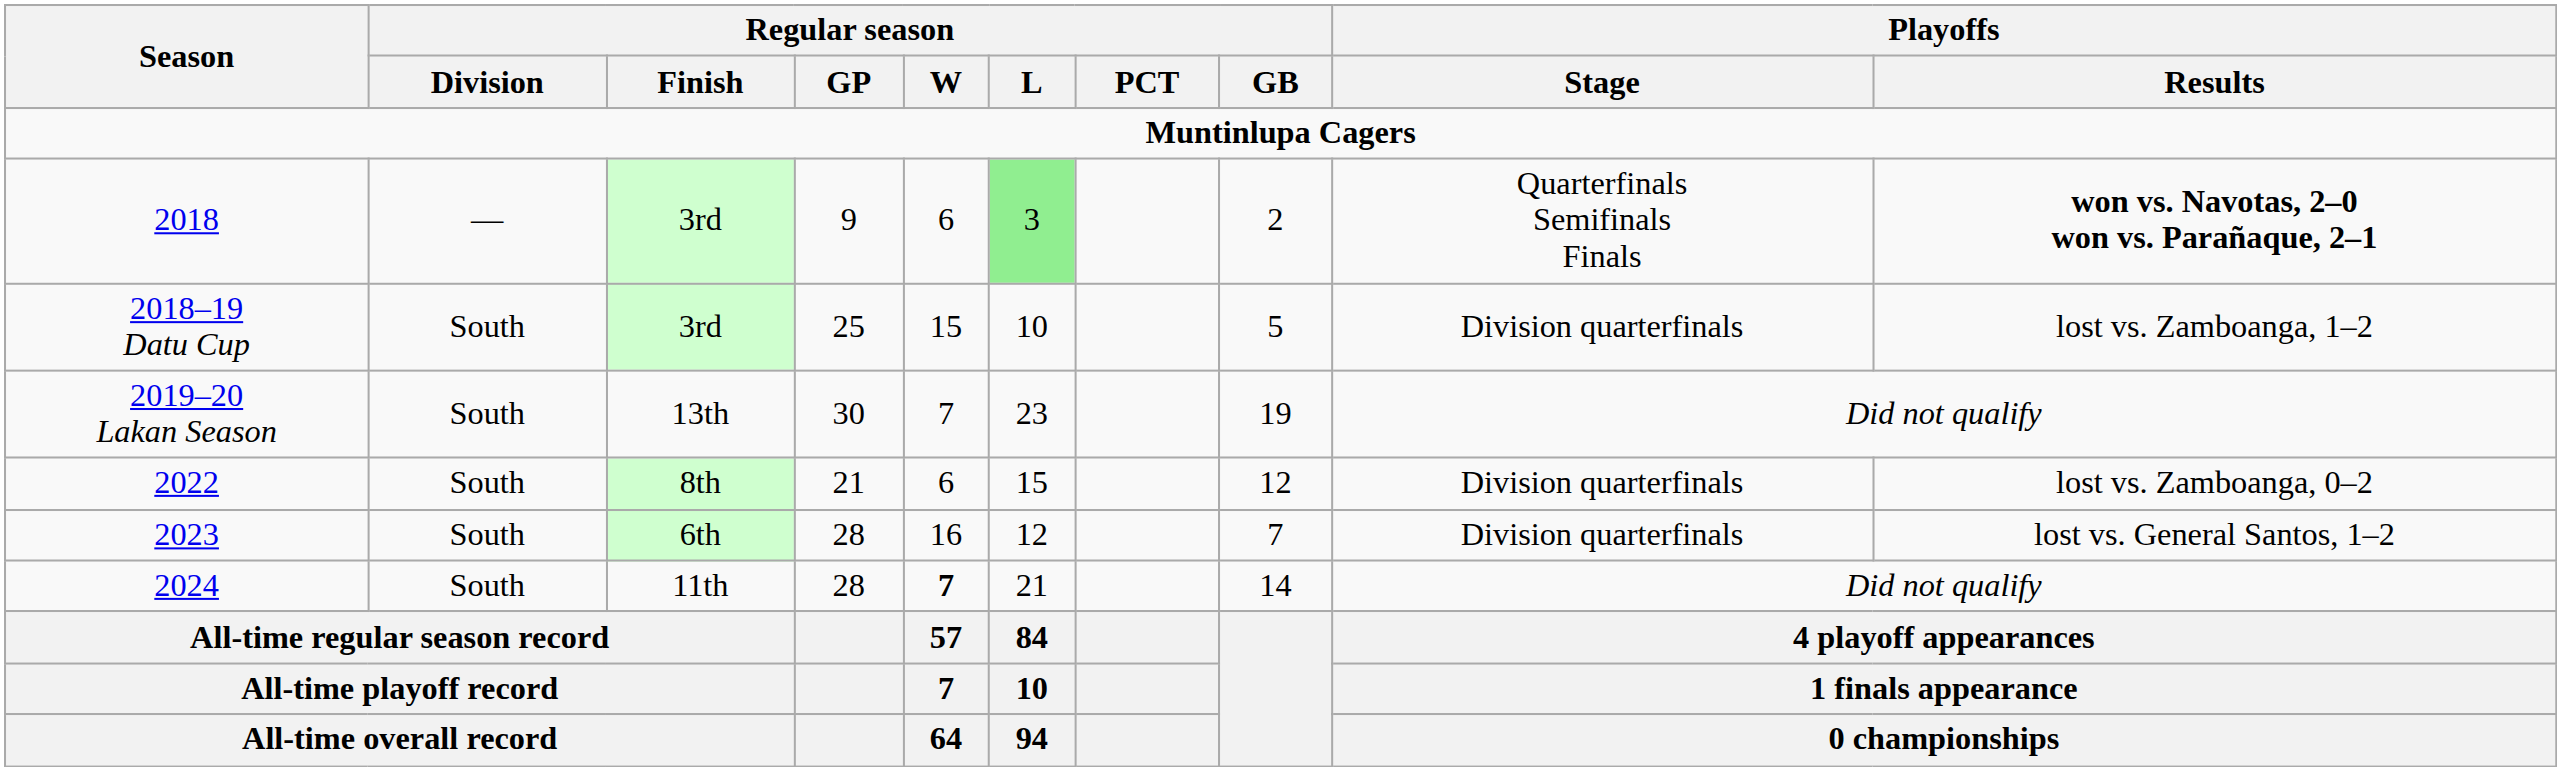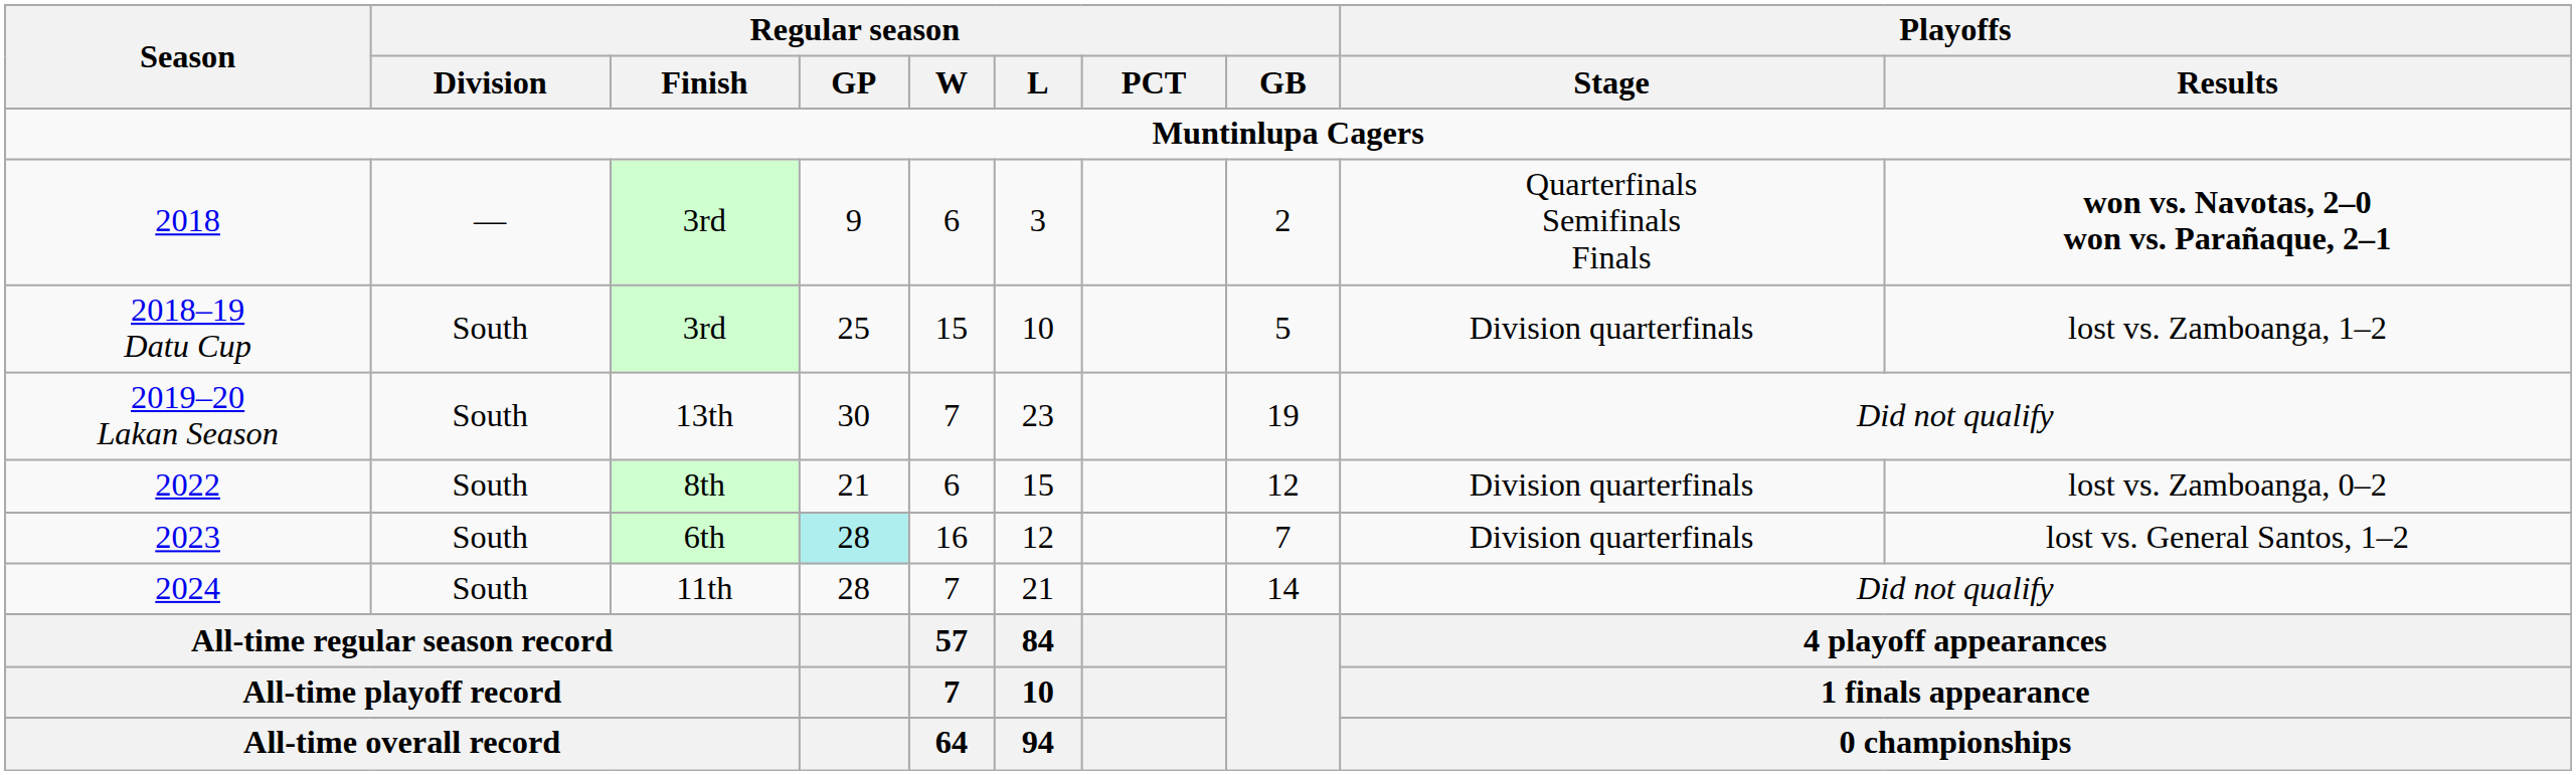2018 | Regular season / L: lightgreen background -> no background
2023 | Regular season / GP: no background -> paleturquoise background
2024 | Regular season / W: bold -> normal
